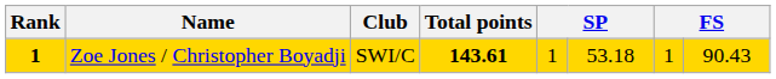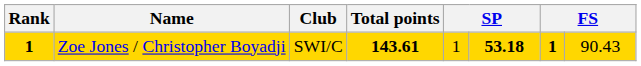Zoe Jones / Christopher Boyadji | column 6: normal -> bold
Zoe Jones / Christopher Boyadji | column 7: normal -> bold
